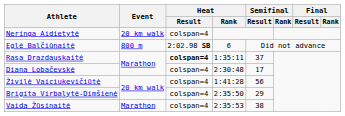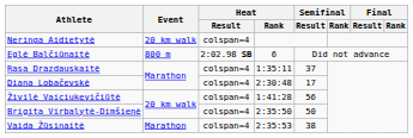Rasa Drazdauskaitė | Heat / Result: bold -> normal
Brigita Virbalytė-Dimšienė | Semifinal / Result: 29 -> 50
